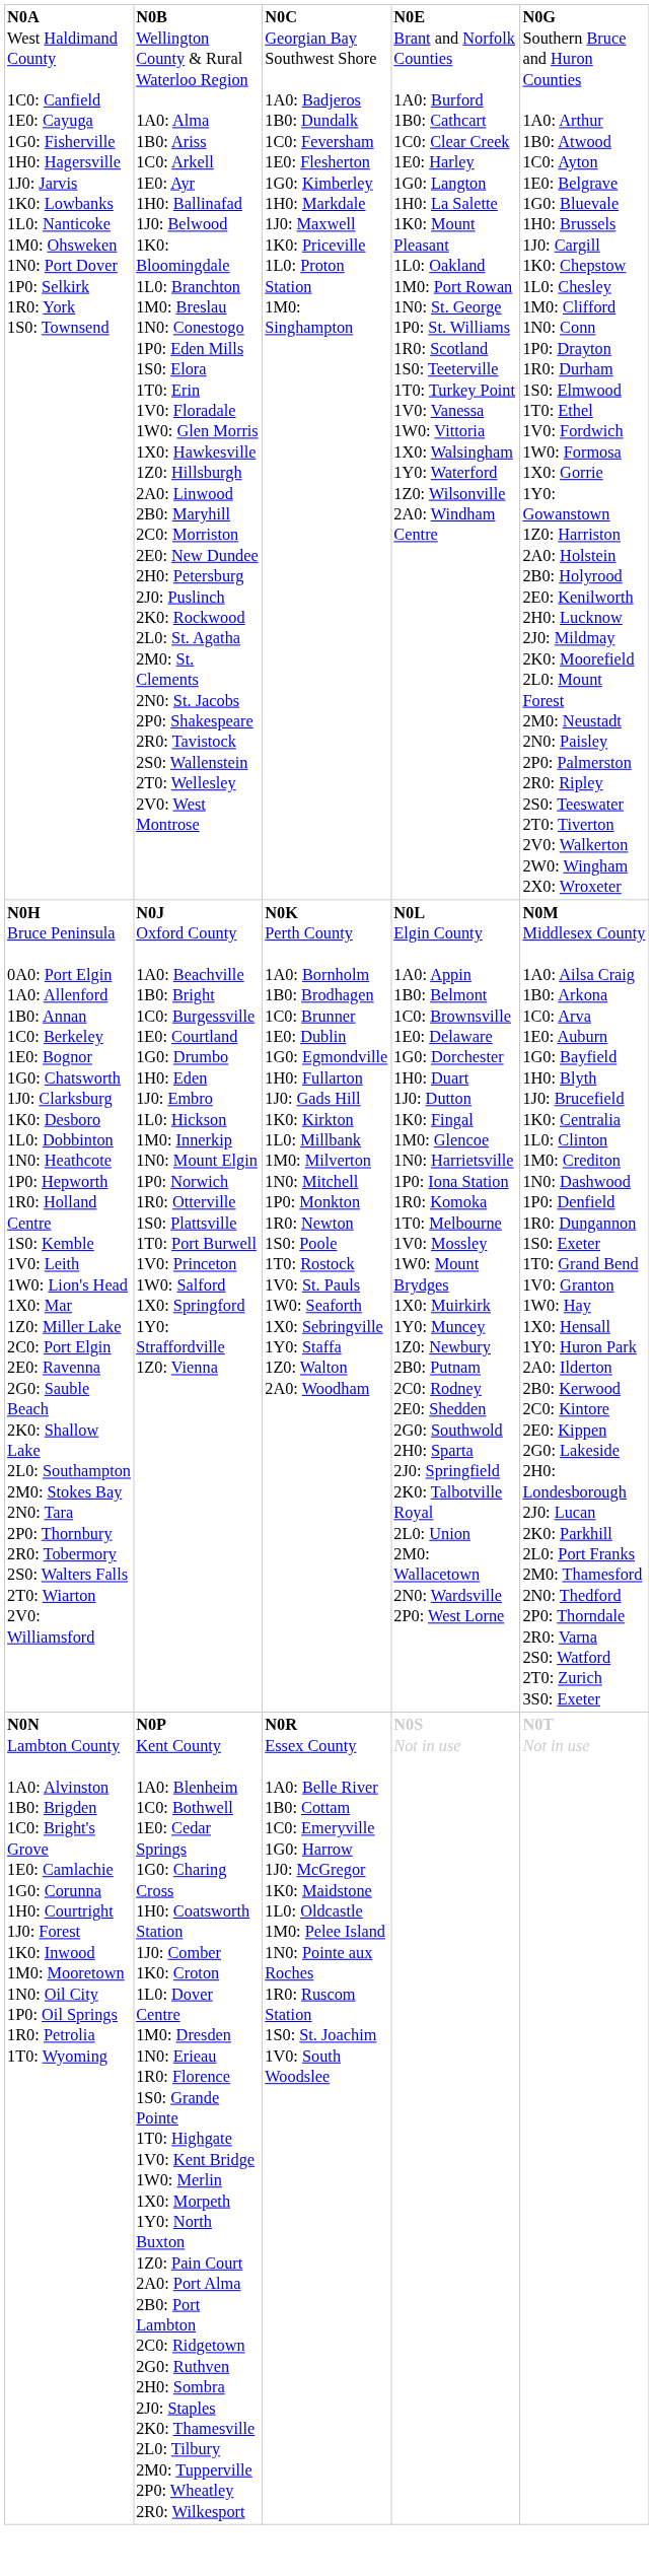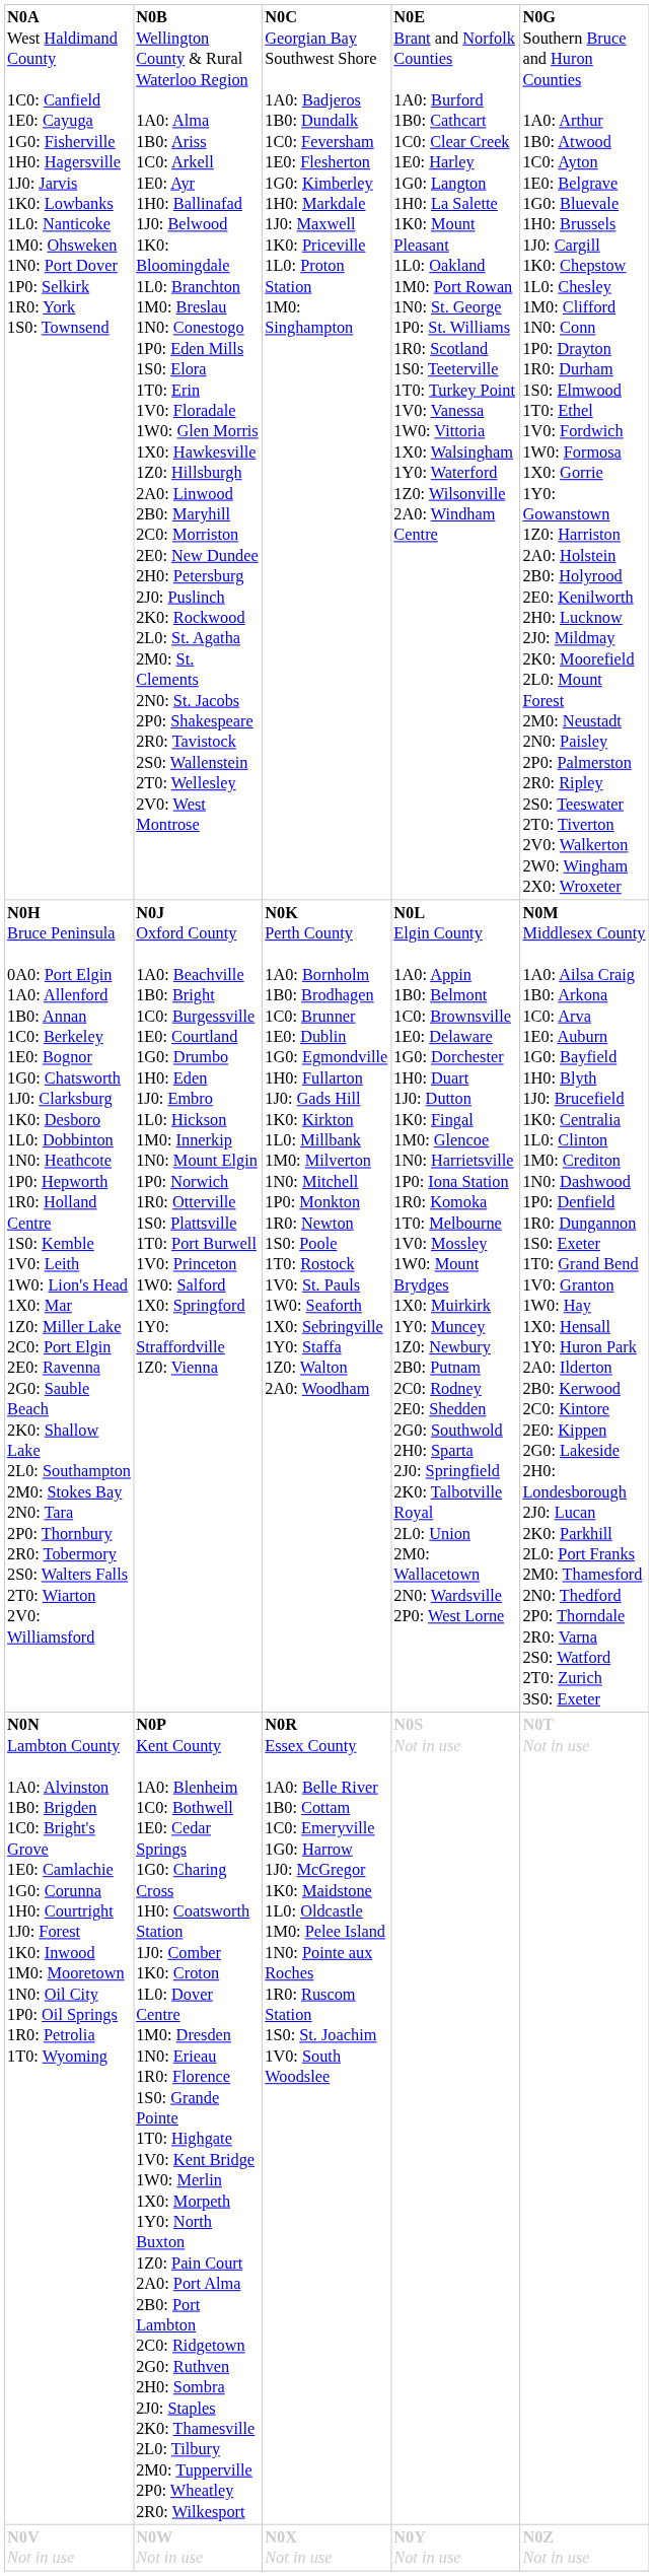+ row: N0V Not in use | N0W Not in use | N0X Not in use | N0Y Not in use | N0Z Not in use
